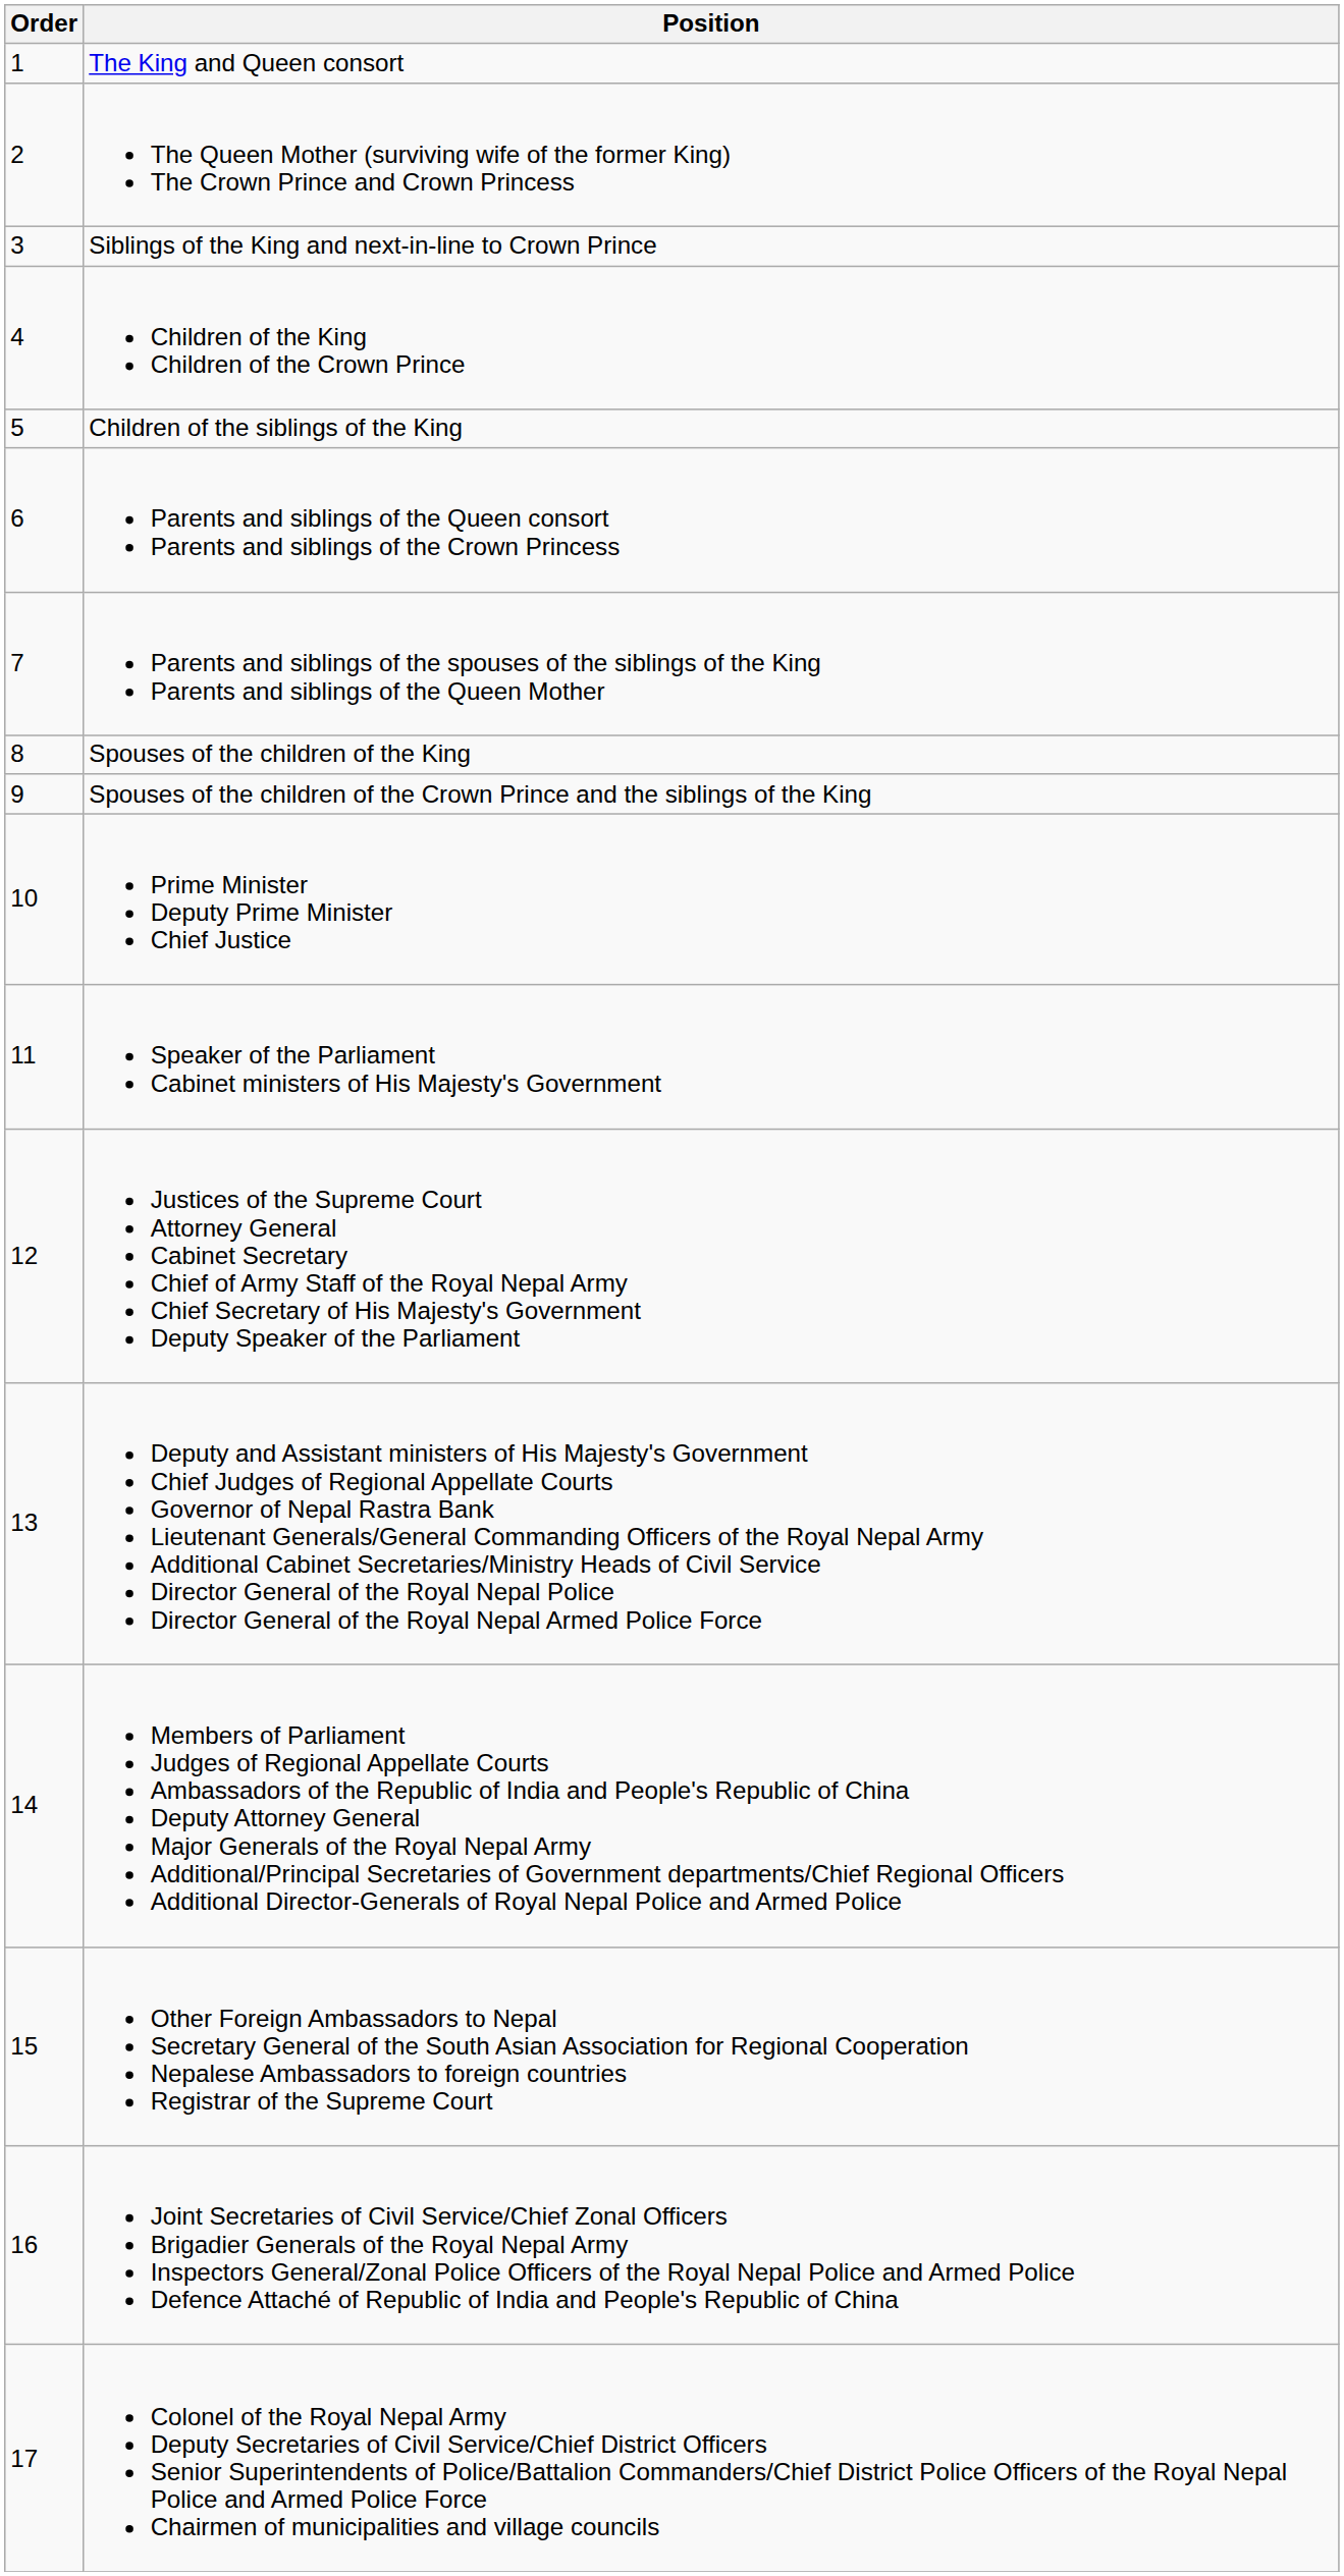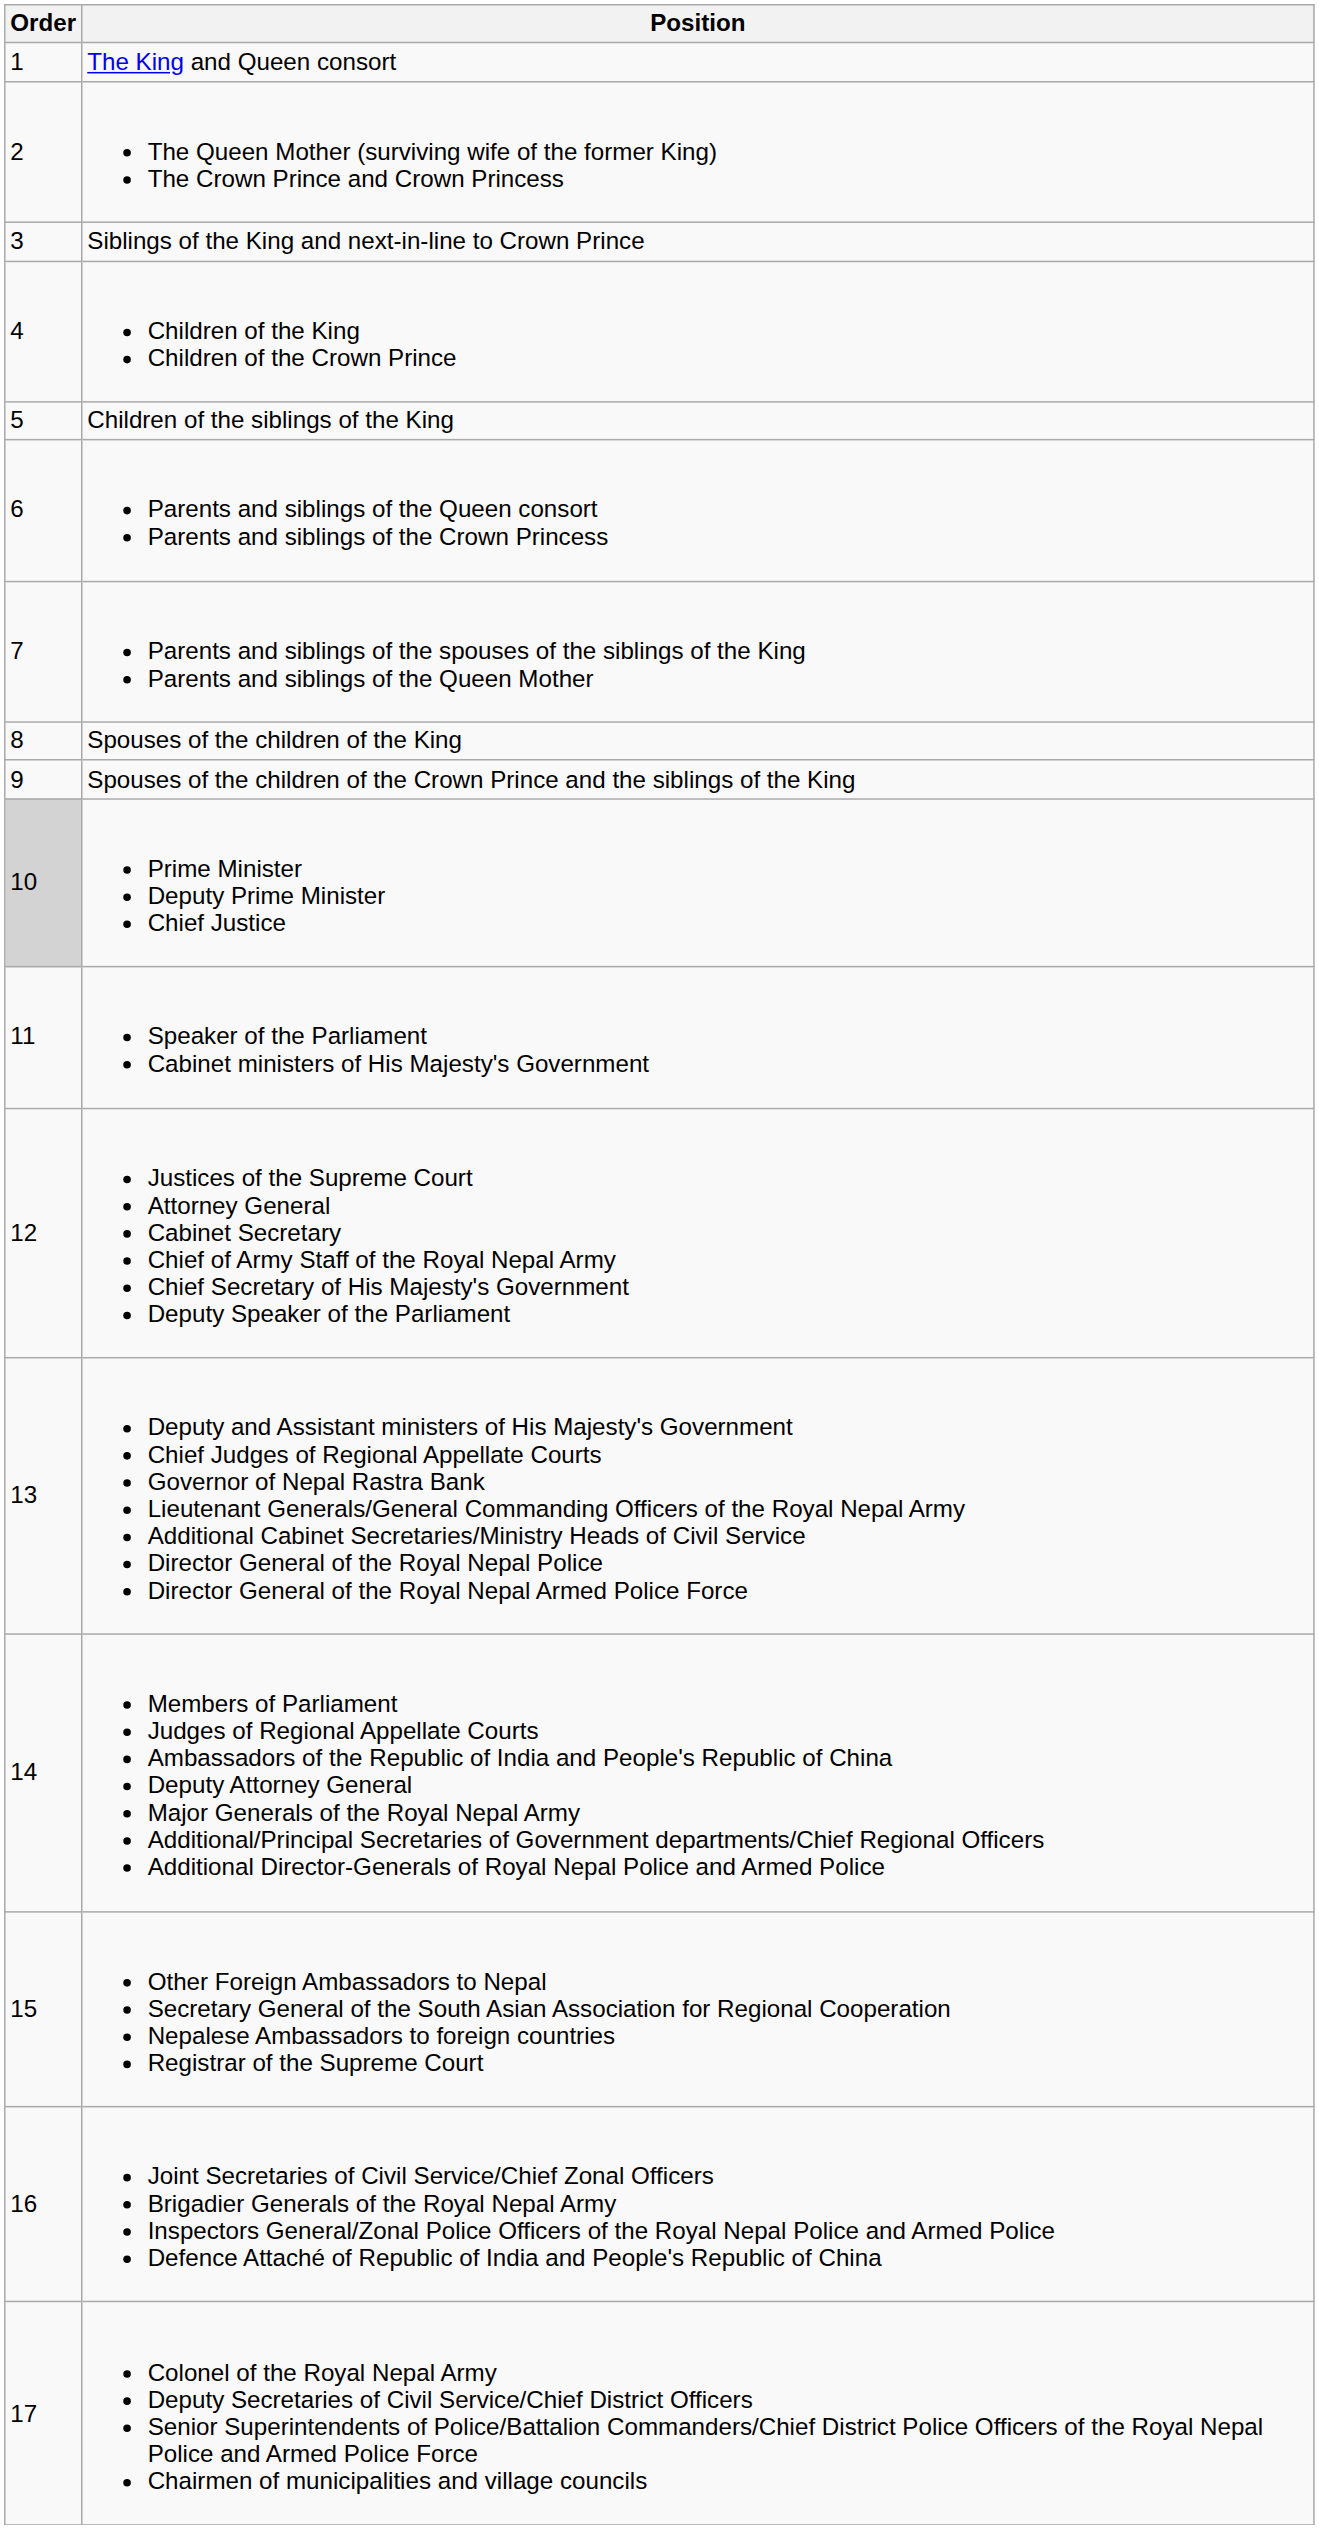Prime Minister Deputy Prime Minister Chief Justice | Order: no background -> lightgrey background
